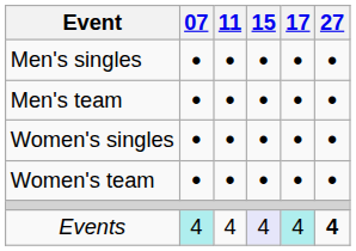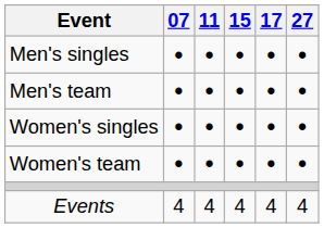Events | 07: paleturquoise background -> no background
Events | 15: lavender background -> no background
Events | 17: paleturquoise background -> no background
Events | 27: bold -> normal
